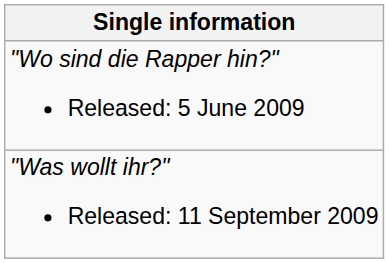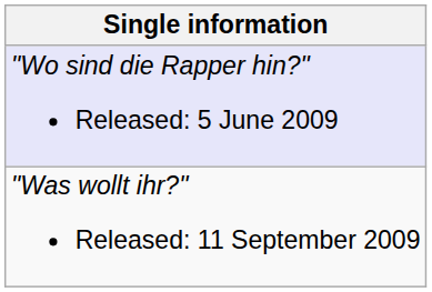row 2 | column 1: no background -> lavender background
